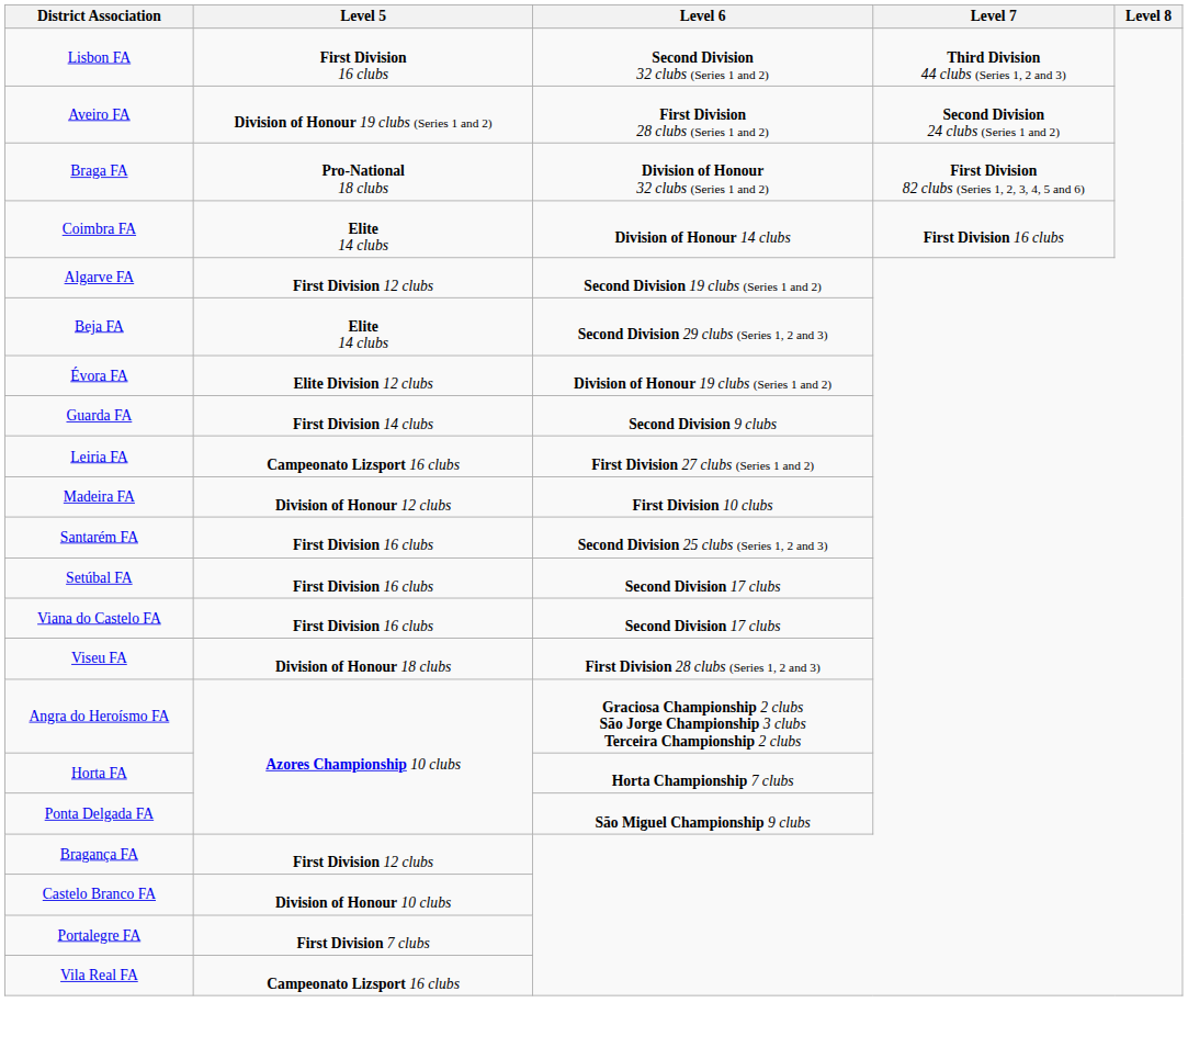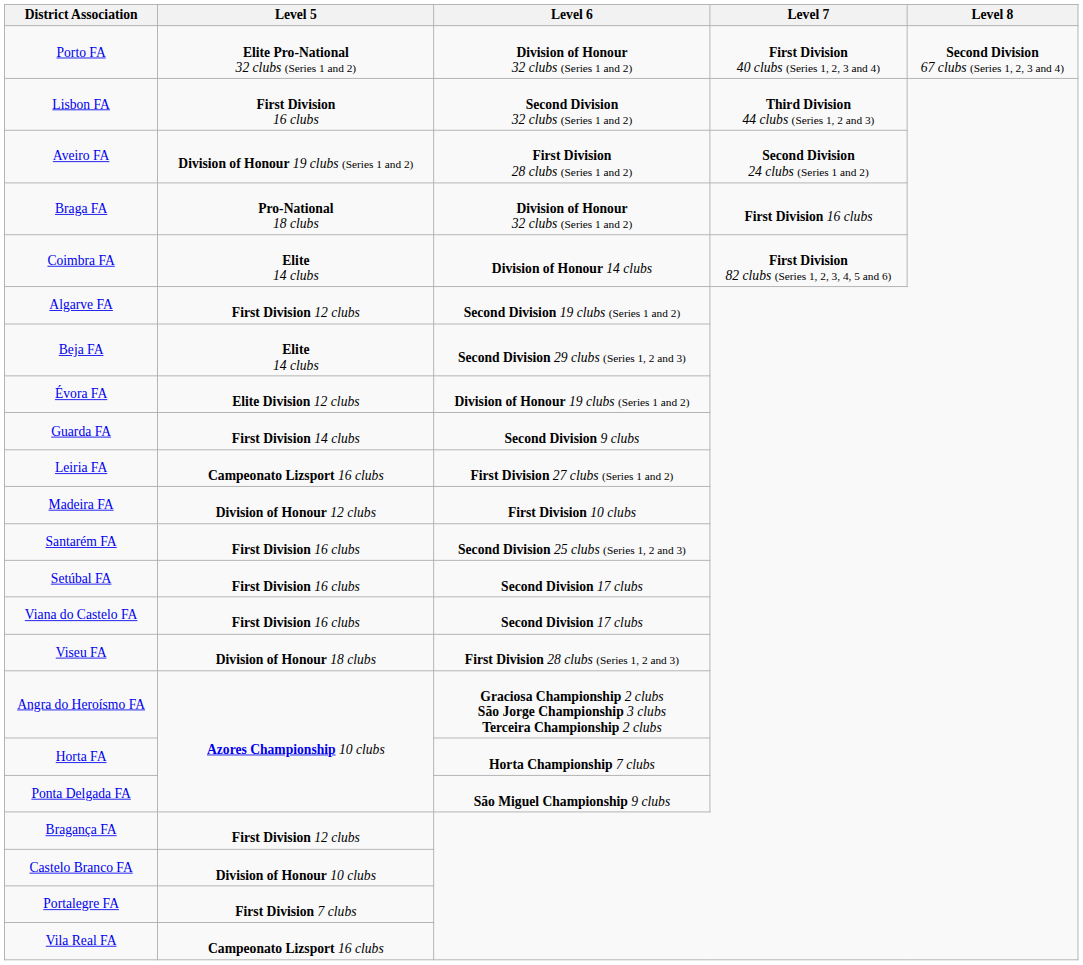+ row: Porto FA | Elite Pro-National 32 clubs (Series 1 and 2) | Division of Honour 32 clubs (Series 1 and 2) | First Division 40 clubs (Series 1, 2, 3 and 4) | Second Division 67 clubs (Series 1, 2, 3 and 4)
Braga FA | Level 7: First Division 82 clubs (Series 1, 2, 3, 4, 5 and 6) -> First Division 16 clubs
Coimbra FA | Level 7: First Division 16 clubs -> First Division 82 clubs (Series 1, 2, 3, 4, 5 and 6)
